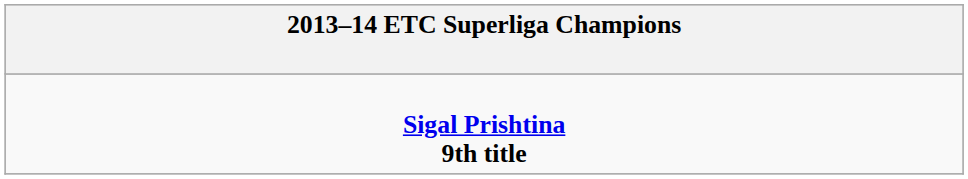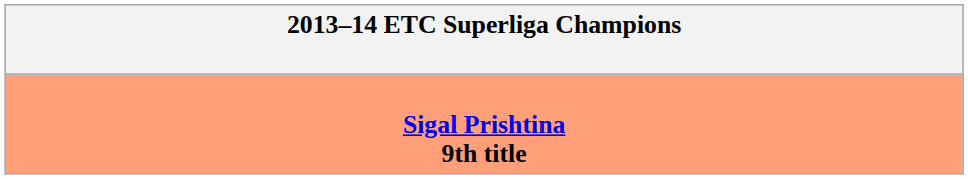row 2 | column 1: no background -> lightsalmon background
